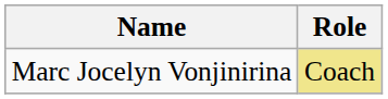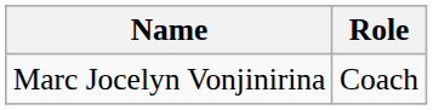Marc Jocelyn Vonjinirina | Role: khaki background -> no background
